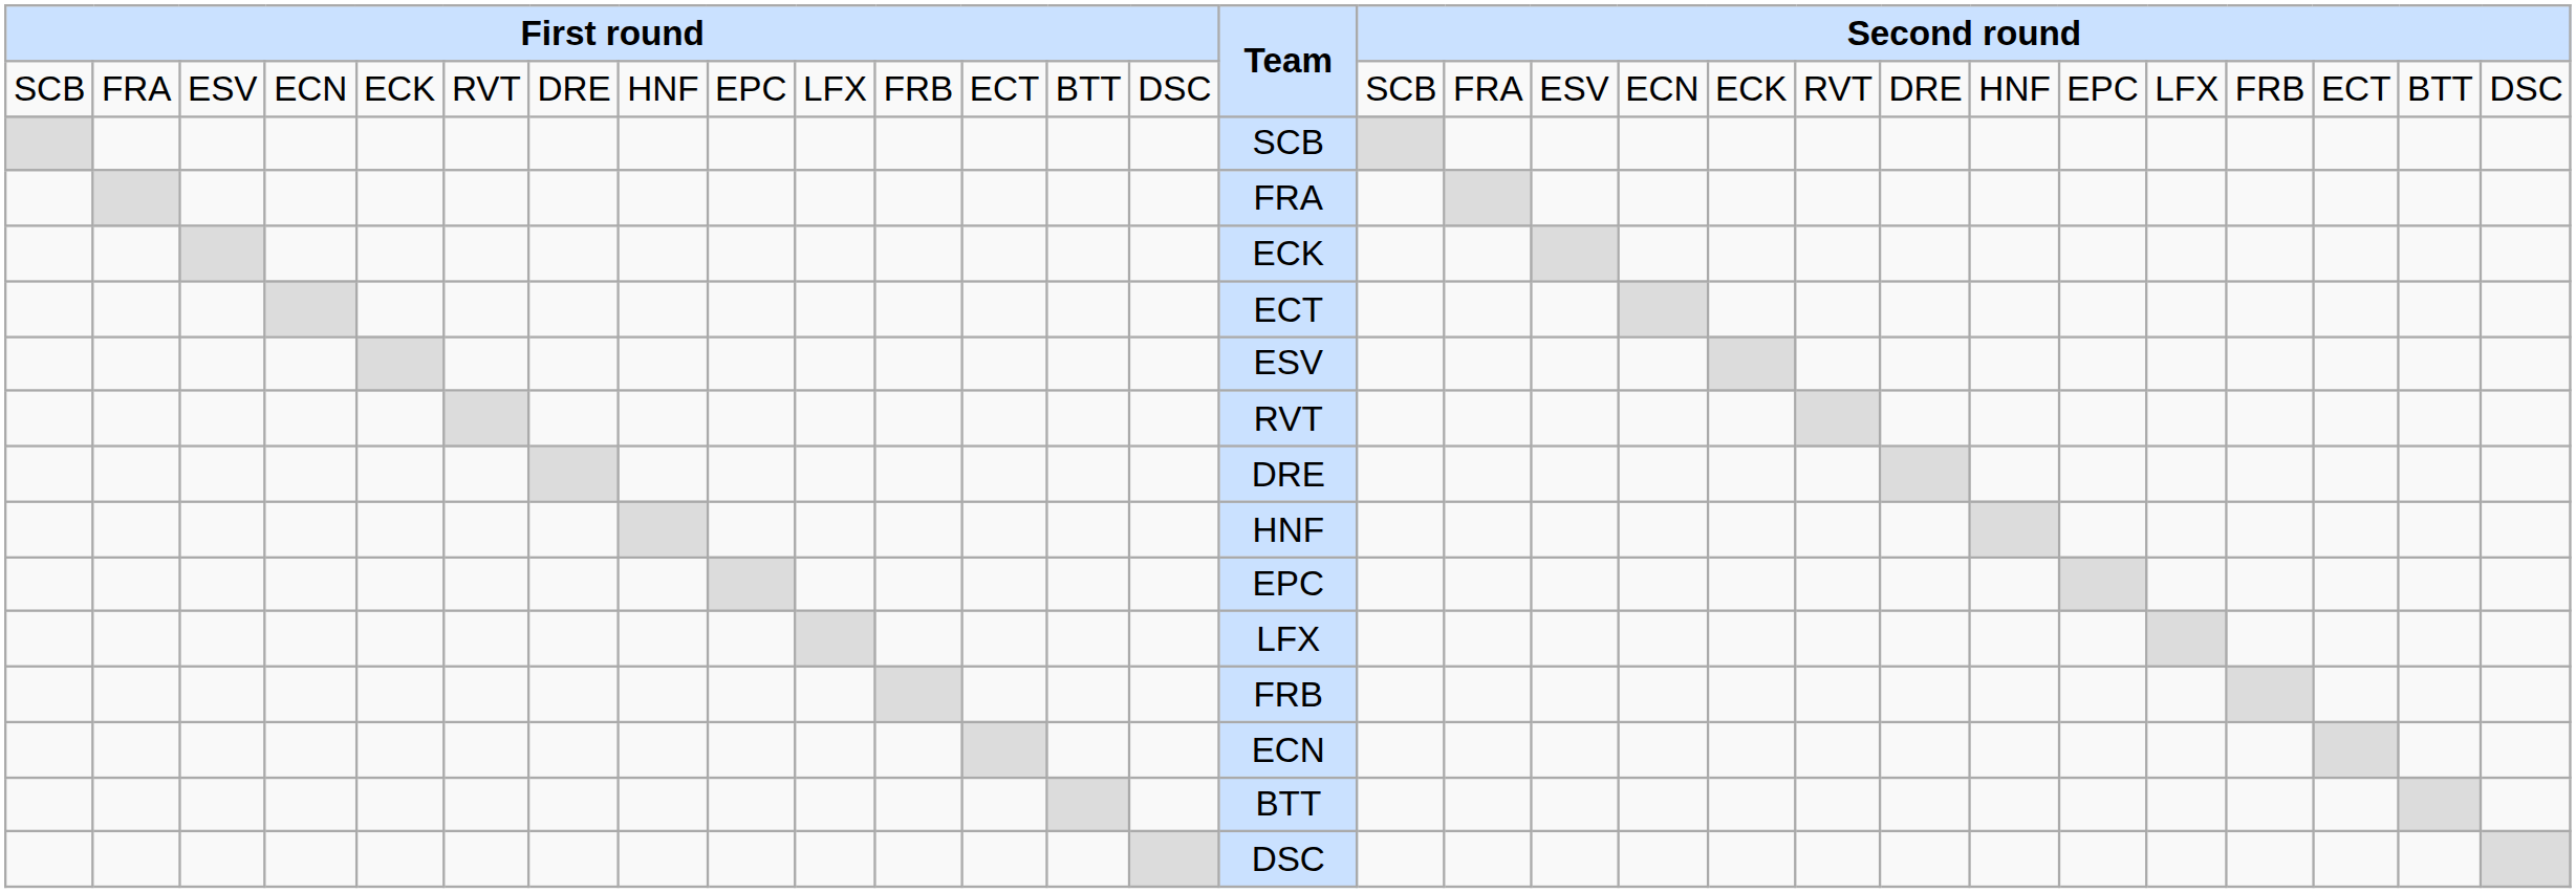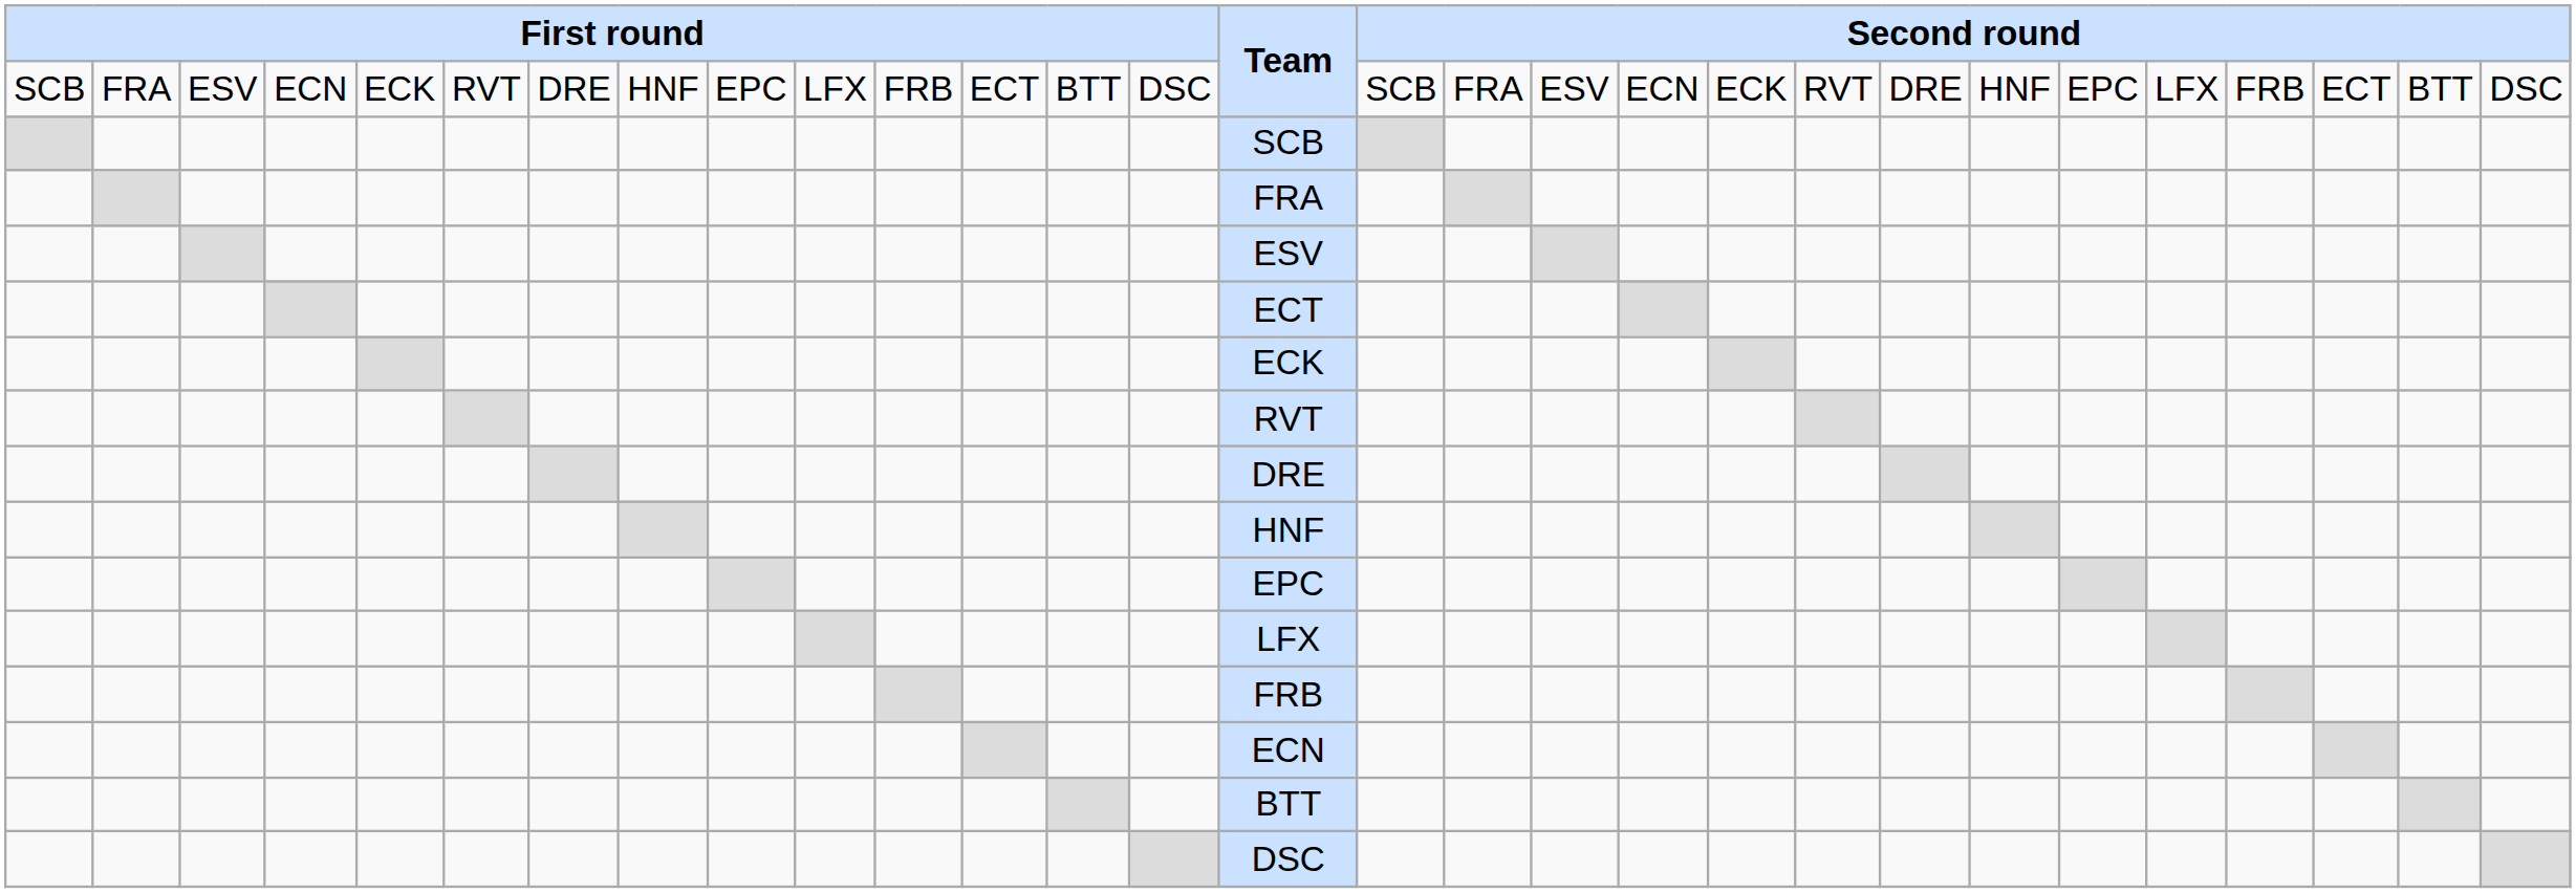row 5 | Team: ECK -> ESV
row 7 | Team: ESV -> ECK
